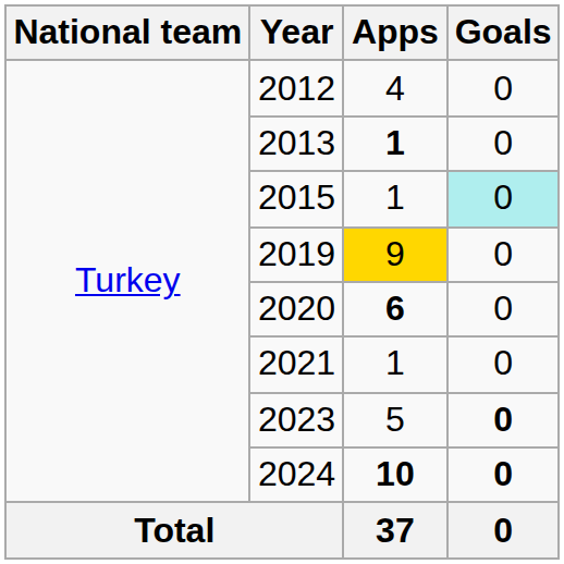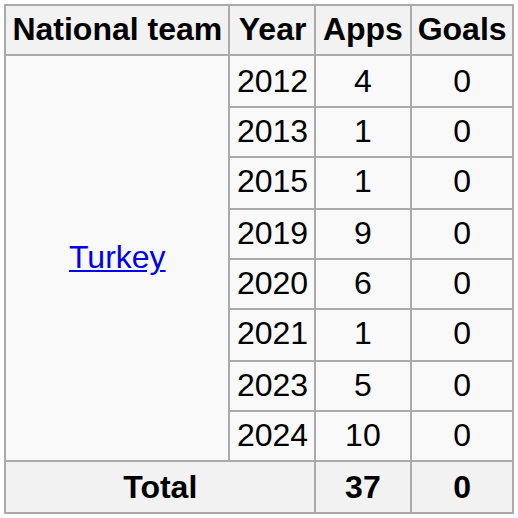2013 | Apps: bold -> normal
2015 | Goals: paleturquoise background -> no background
2019 | Apps: gold background -> no background
2020 | Apps: bold -> normal
2023 | Goals: bold -> normal
2024 | Apps: bold -> normal
2024 | Goals: bold -> normal
